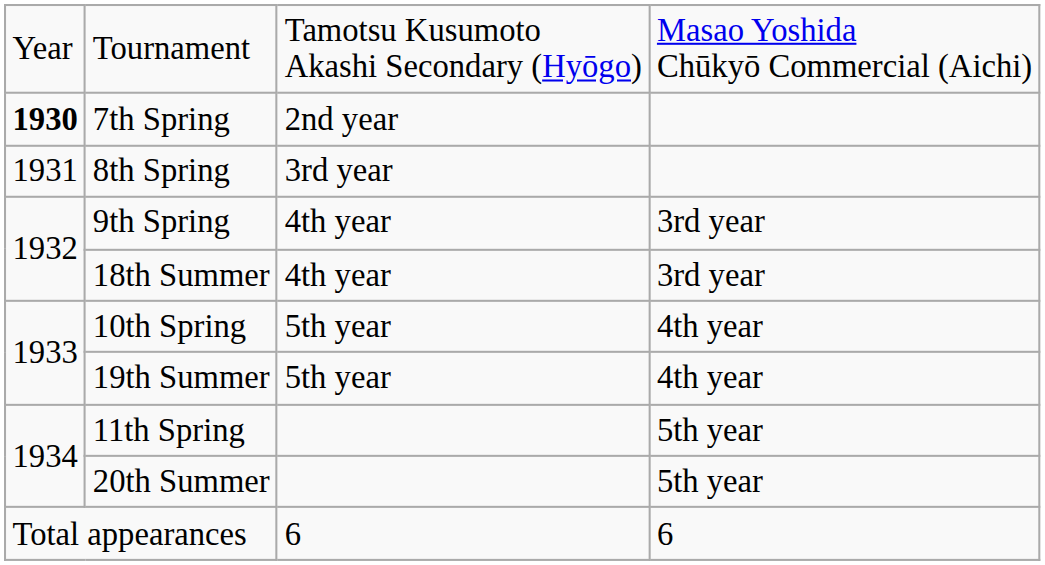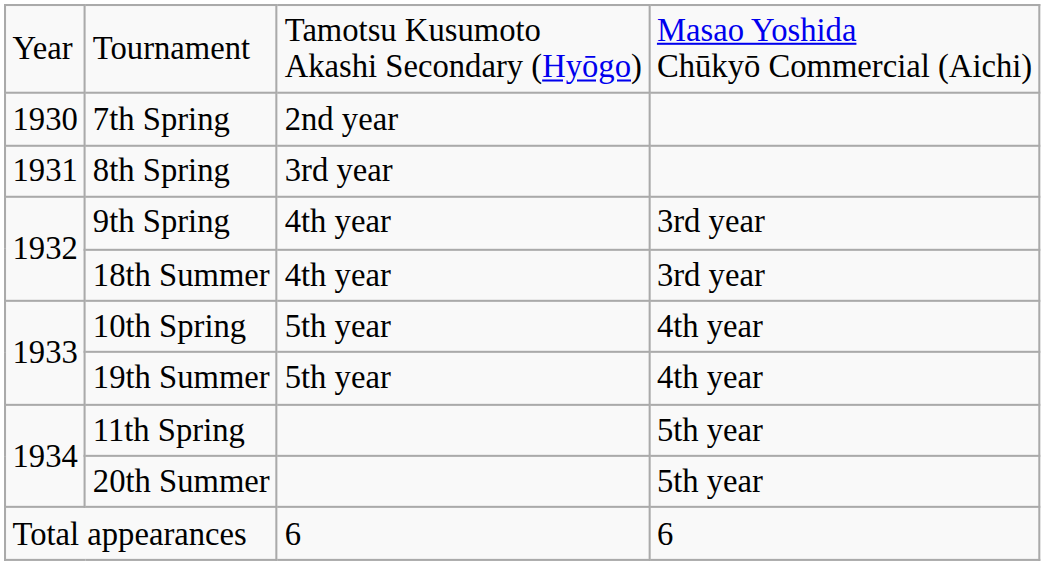7th Spring | column 1: bold -> normal
